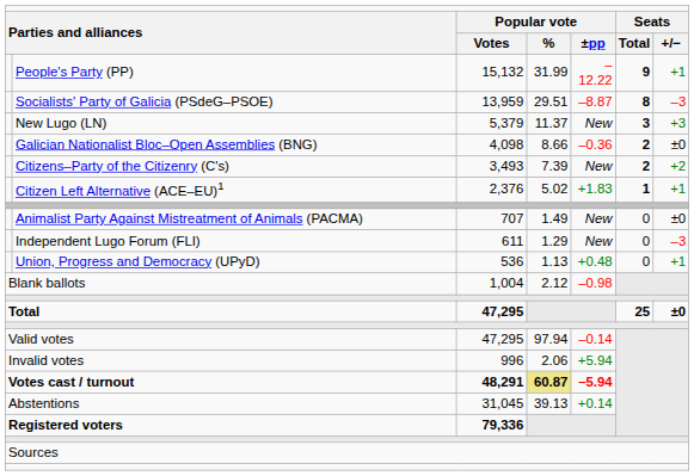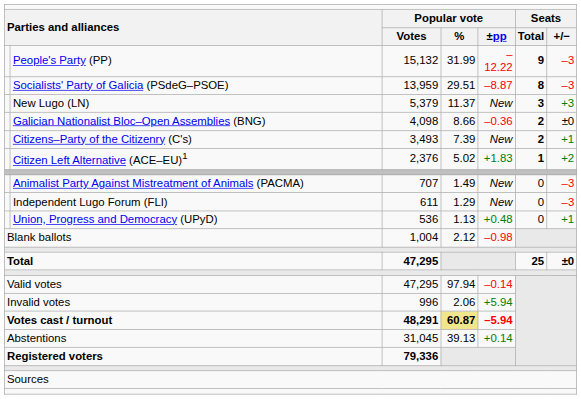People's Party (PP) | column 7: +1 -> –3
Citizens–Party of the Citizenry (C's) | column 7: +2 -> +1
Citizen Left Alternative (ACE–EU)1 | column 7: +1 -> +2
Animalist Party Against Mistreatment of Animals (PACMA) | column 7: ±0 -> –3
